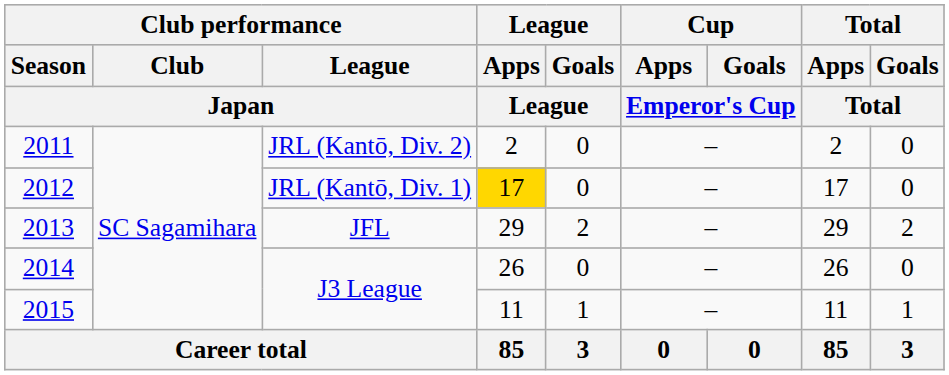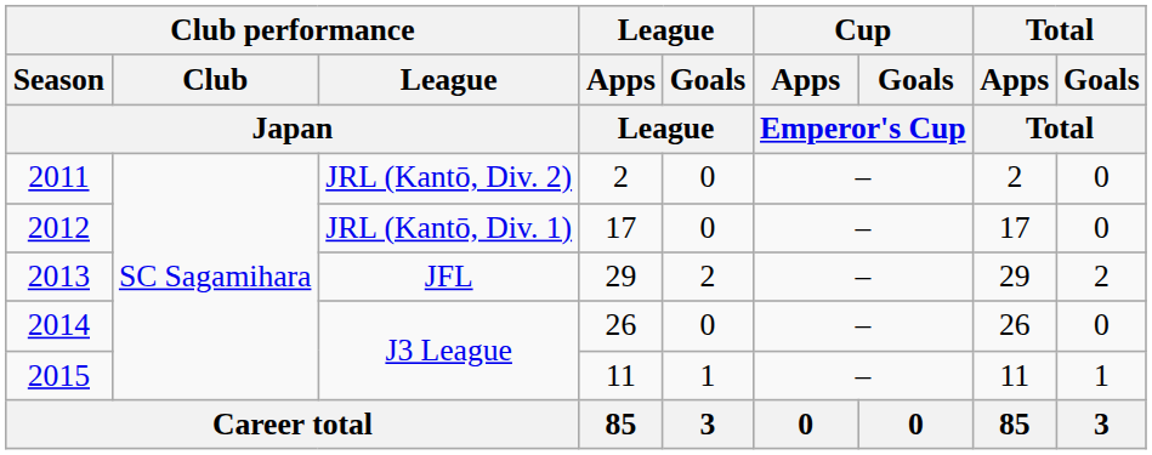2012 | League / Apps / League: gold background -> no background
